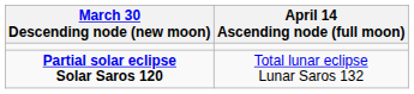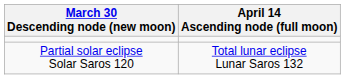row 3 | March 30 Descending node (new moon): bold -> normal
